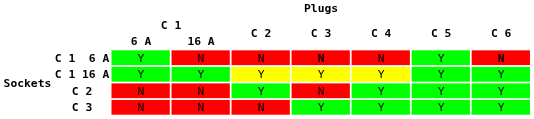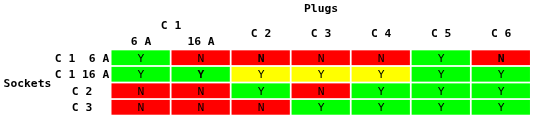C 1 6 A | Plugs / C 2: normal -> bold
C 1 6 A | Plugs / C 3: bold -> normal
C 1 16 A | Plugs / C 1 / 16 A: normal -> bold
